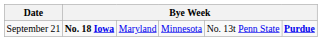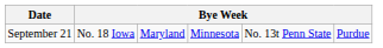September 21 | column 2: bold -> normal
September 21 | column 6: bold -> normal
